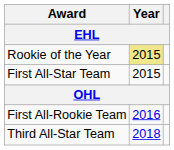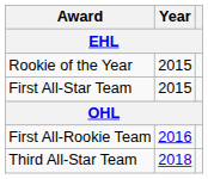Rookie of the Year | Year: khaki background -> no background
